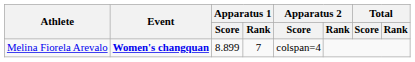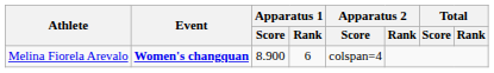Melina Fiorela Arevalo | Apparatus 1 / Score: 8.899 -> 8.900
Melina Fiorela Arevalo | Apparatus 1 / Rank: 7 -> 6
